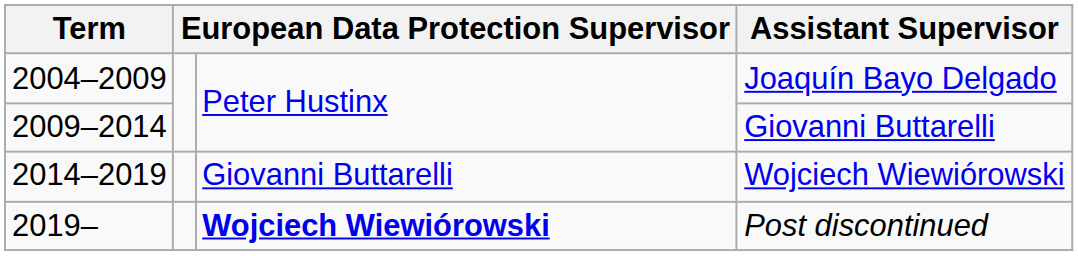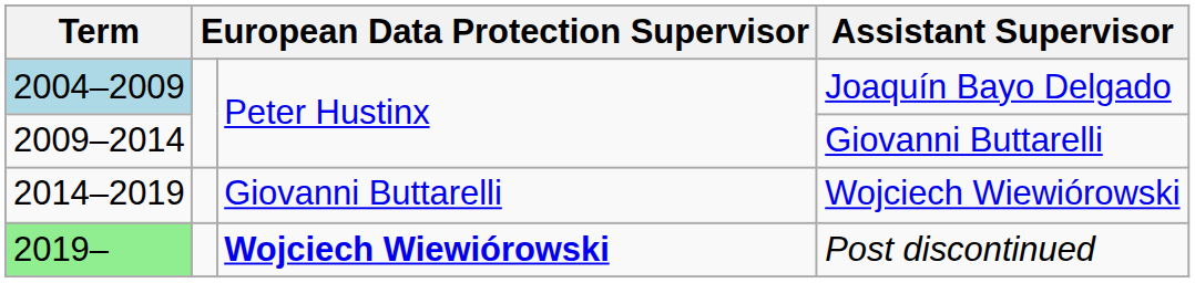Joaquín Bayo Delgado | Term: no background -> lightblue background
Post discontinued | Term: no background -> lightgreen background
